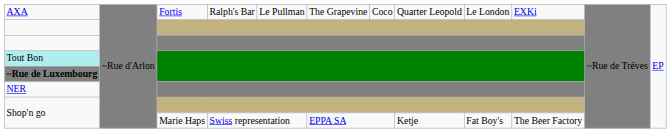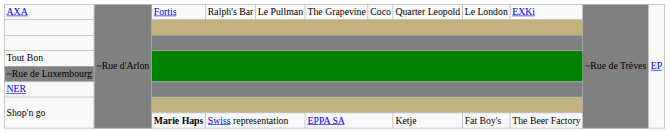Tout Bon | column 1: paleturquoise background -> no background
~Rue de Luxembourg | column 1: bold -> normal
Shop'n go / Marie Haps | column 3: normal -> bold
